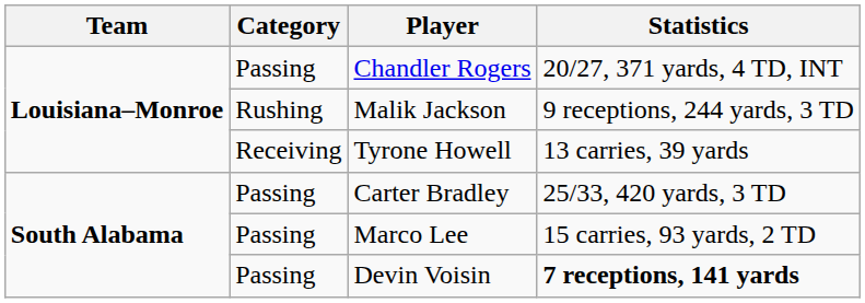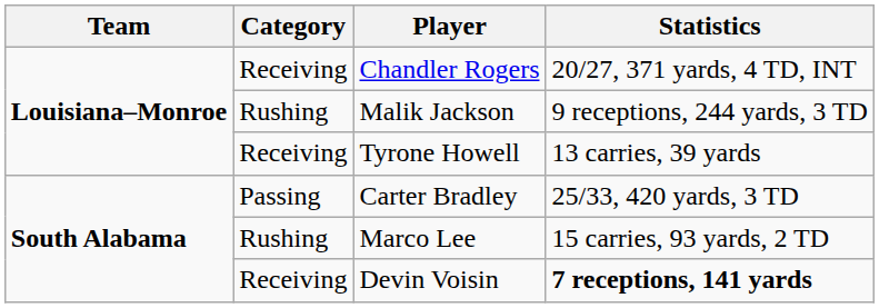Chandler Rogers | Category: Passing -> Receiving
Marco Lee | Category: Passing -> Rushing
Devin Voisin | Category: Passing -> Receiving
